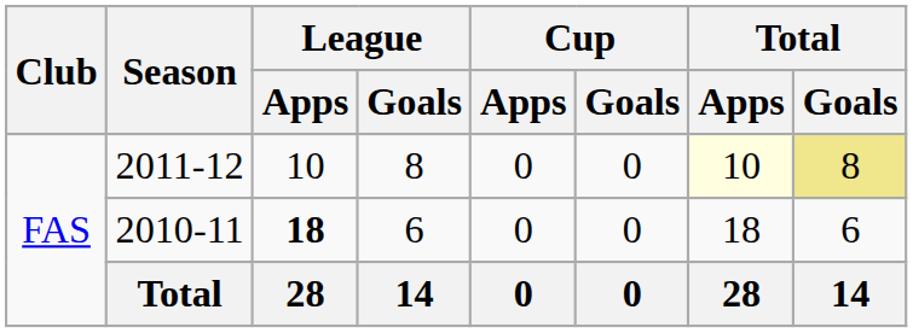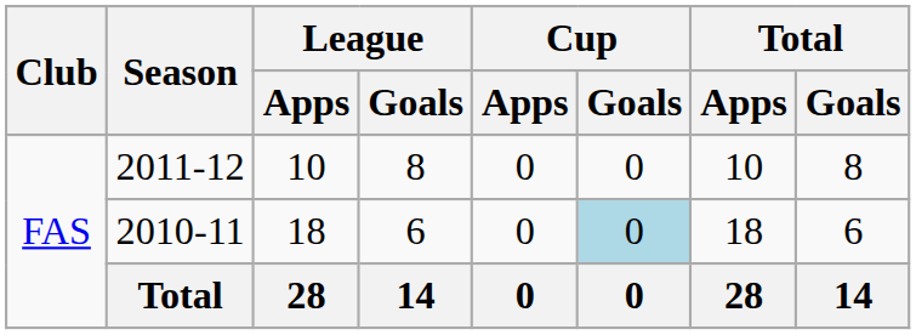2011-12 | Total / Apps: lightyellow background -> no background
2011-12 | Total / Goals: khaki background -> no background
2010-11 | League / Apps: bold -> normal
2010-11 | Cup / Goals: no background -> lightblue background
